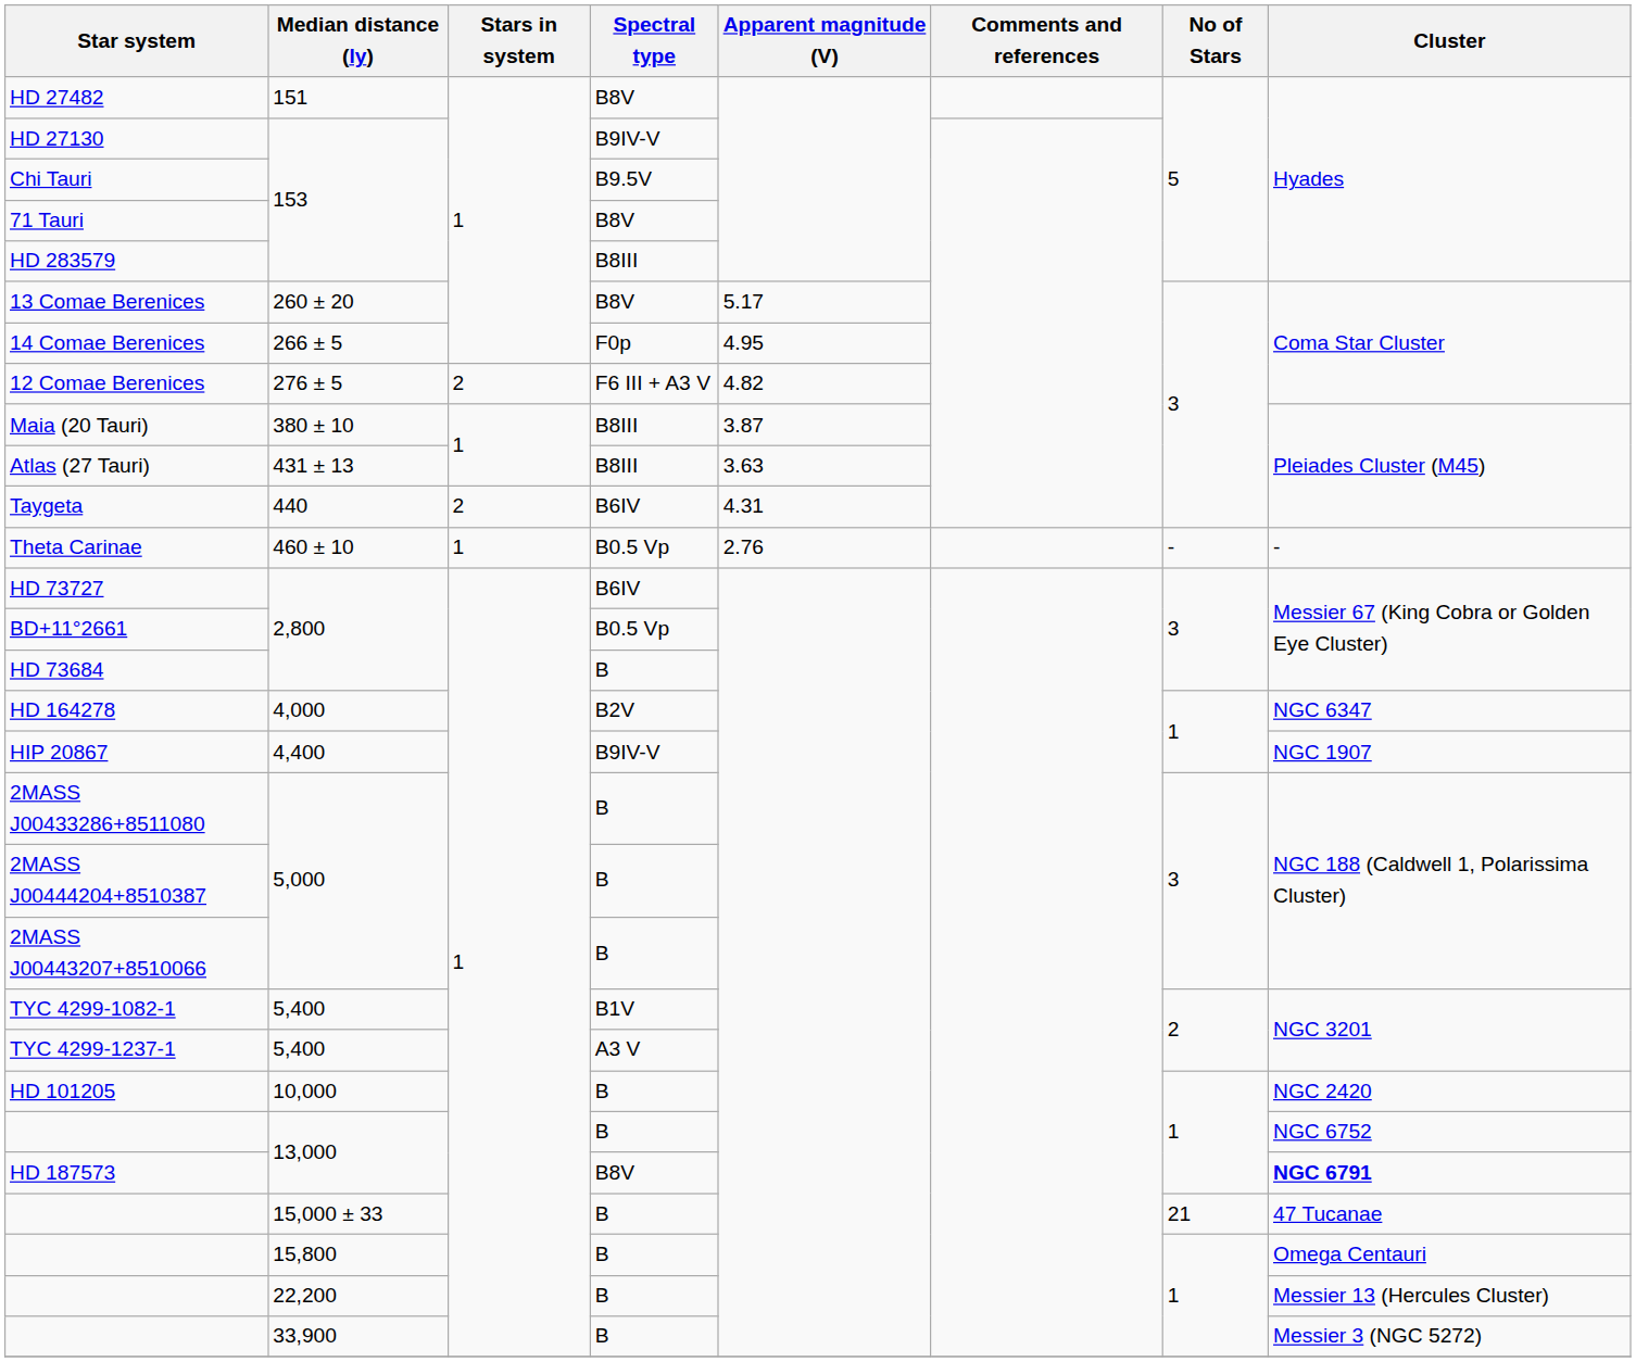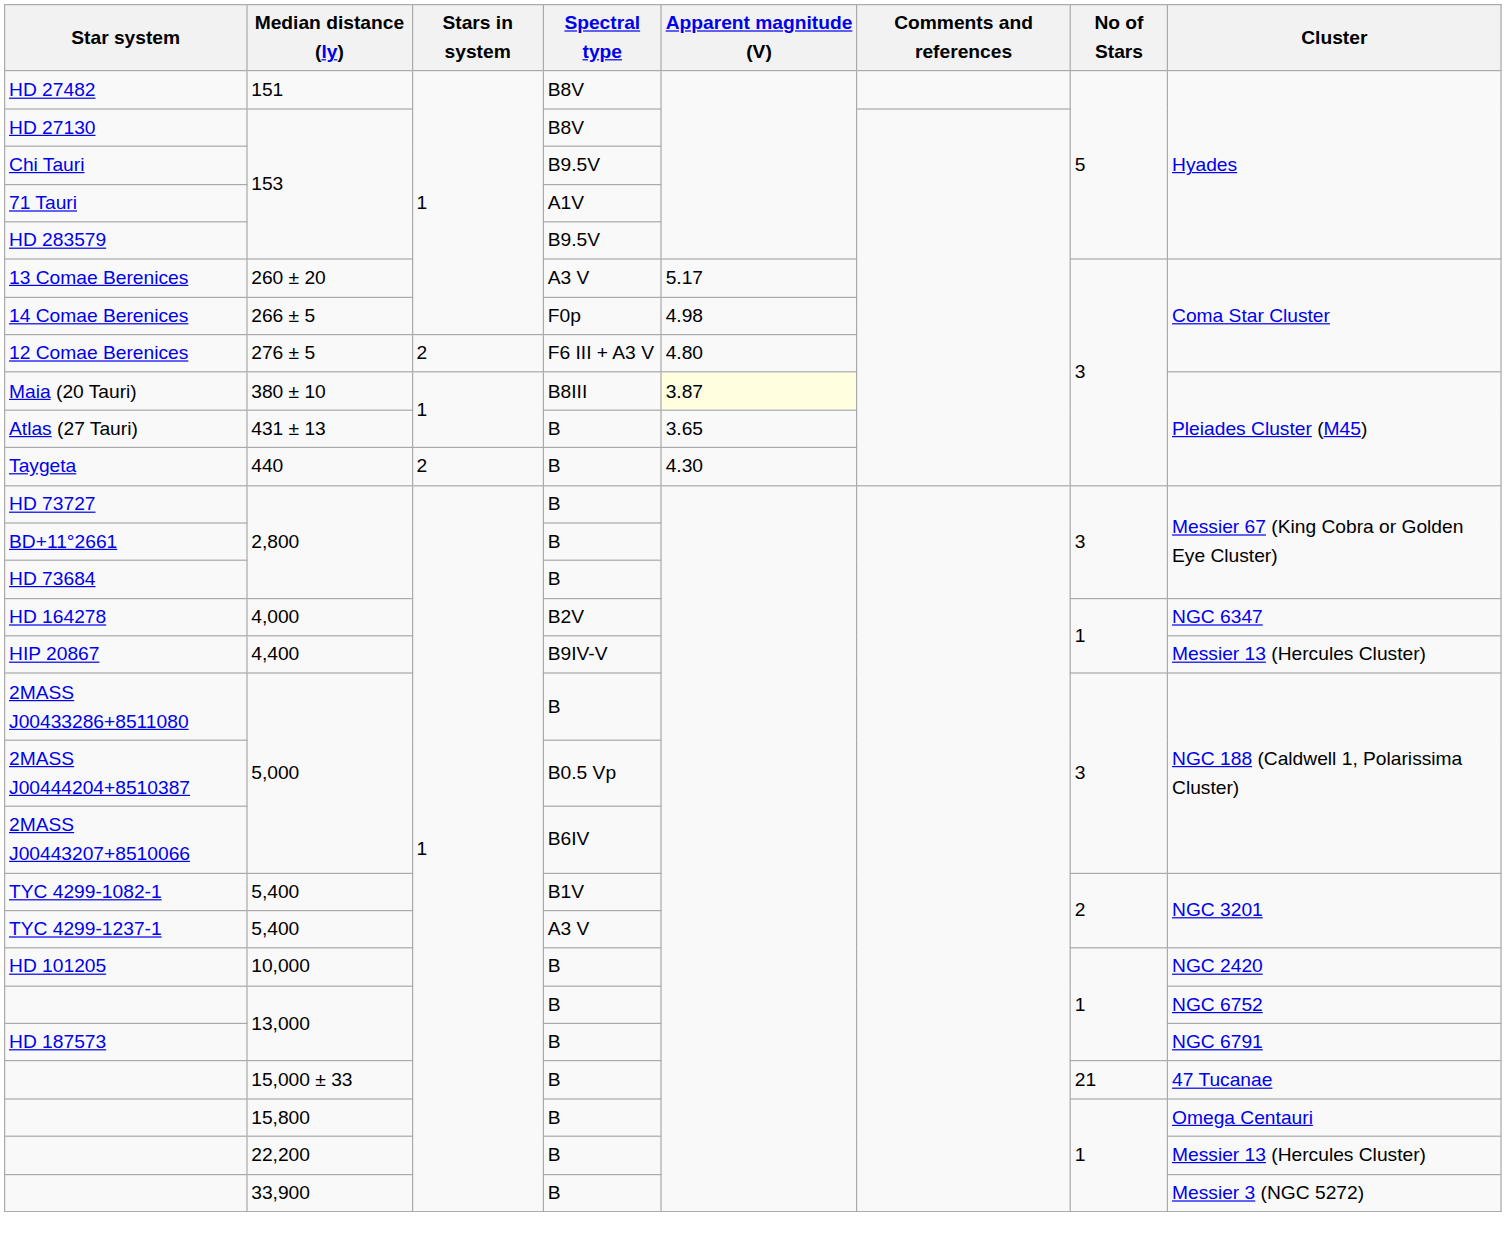HD 27130 | Spectral type: B9IV-V -> B8V
71 Tauri | Spectral type: B8V -> A1V
HD 283579 | Spectral type: B8III -> B9.5V
13 Comae Berenices | Spectral type: B8V -> A3 V
14 Comae Berenices | Apparent magnitude (V): 4.95 -> 4.98
12 Comae Berenices | Apparent magnitude (V): 4.82 -> 4.80
Maia (20 Tauri) | Apparent magnitude (V): no background -> lightyellow background
Atlas (27 Tauri) | Spectral type: B8III -> B
Atlas (27 Tauri) | Apparent magnitude (V): 3.63 -> 3.65
Taygeta | Spectral type: B6IV -> B
Taygeta | Apparent magnitude (V): 4.31 -> 4.30
- row: Theta Carinae | 460 ± 10 | 1 | B0.5 Vp | 2.76 | - | -
HD 73727 | Spectral type: B6IV -> B
BD+11°2661 | Spectral type: B0.5 Vp -> B
HIP 20867 | Cluster: NGC 1907 -> Messier 13 (Hercules Cluster)
2MASS J00444204+8510387 | Spectral type: B -> B0.5 Vp
2MASS J00443207+8510066 | Spectral type: B -> B6IV
HD 187573 | Spectral type: B8V -> B
HD 187573 | Cluster: bold -> normal
